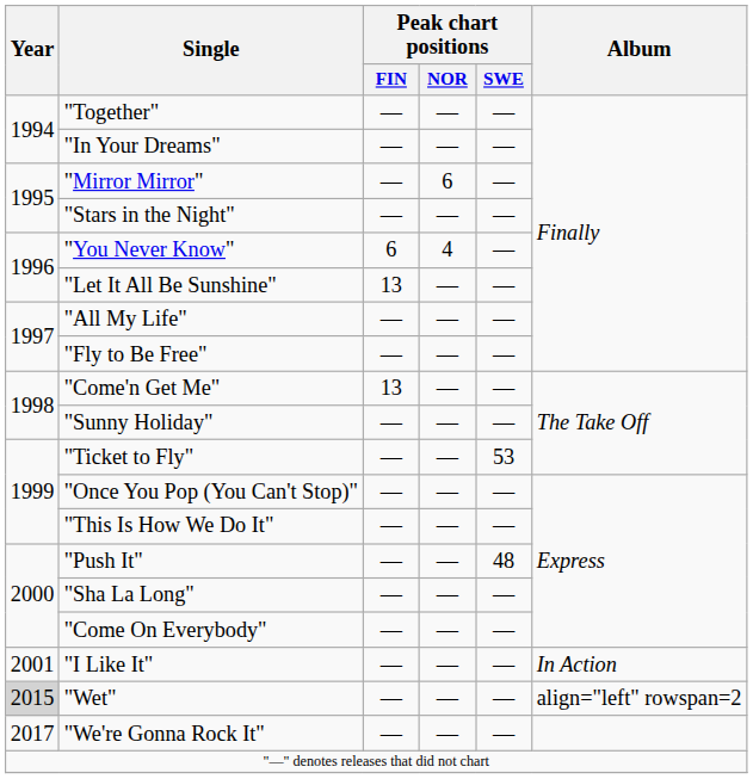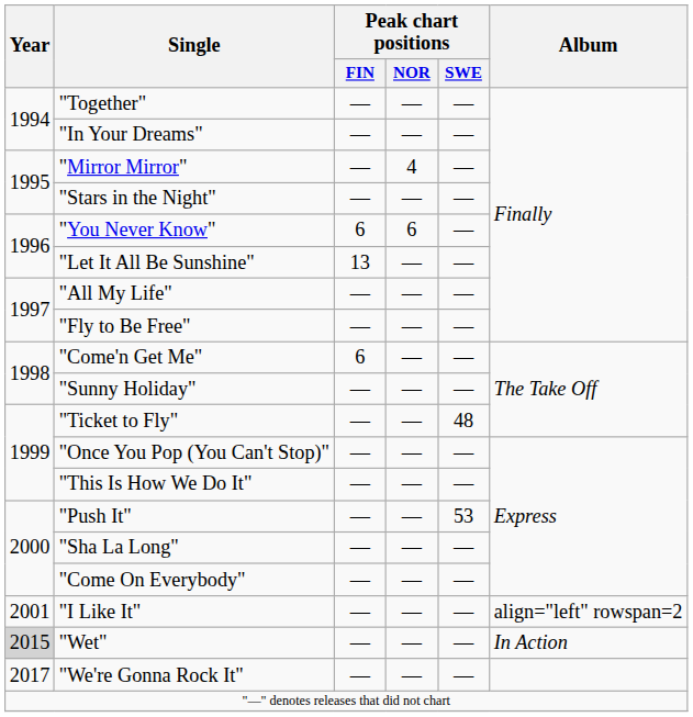"Mirror Mirror" | Peak chart positions / NOR: 6 -> 4
"You Never Know" | Peak chart positions / NOR: 4 -> 6
"Come'n Get Me" | Peak chart positions / FIN: 13 -> 6
"Ticket to Fly" | Peak chart positions / SWE: 53 -> 48
"Push It" | Peak chart positions / SWE: 48 -> 53
"I Like It" | Album: In Action -> align="left" rowspan=2
"Wet" | Album: align="left" rowspan=2 -> In Action
